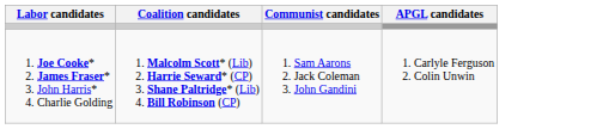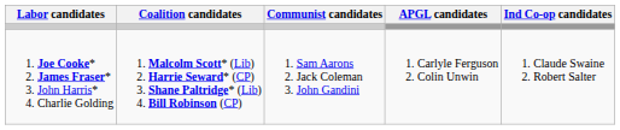+ column: Ind Co-op candidates | Claude Swaine Robert Salter
